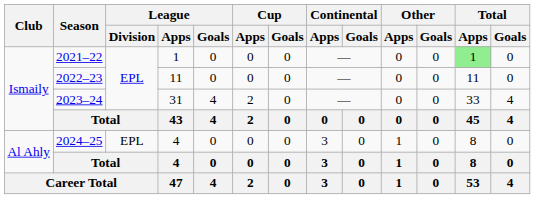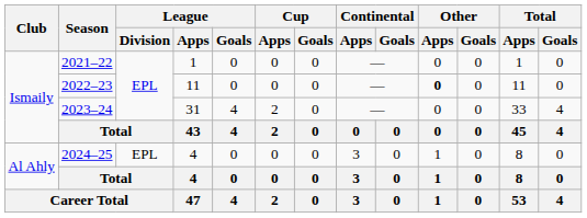2021–22 | Total / Apps: lightgreen background -> no background
2022–23 | Other / Apps: normal -> bold
